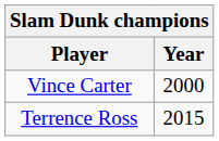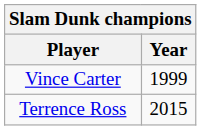Vince Carter | Year: 2000 -> 1999
